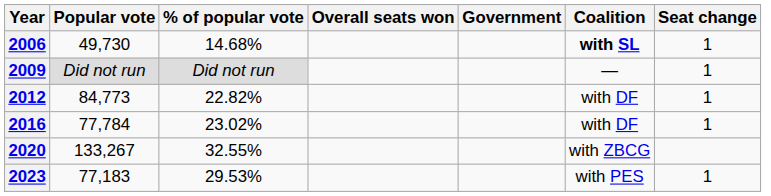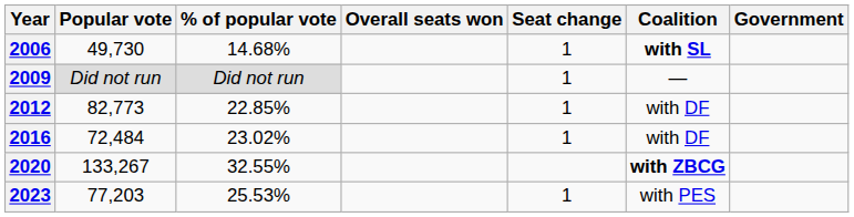columns swapped: Seat change <-> Government
2012 | Popular vote: 84,773 -> 82,773
2012 | % of popular vote: 22.82% -> 22.85%
2016 | Popular vote: 77,784 -> 72,484
2020 | Coalition: normal -> bold
2023 | Popular vote: 77,183 -> 77,203
2023 | % of popular vote: 29.53% -> 25.53%
